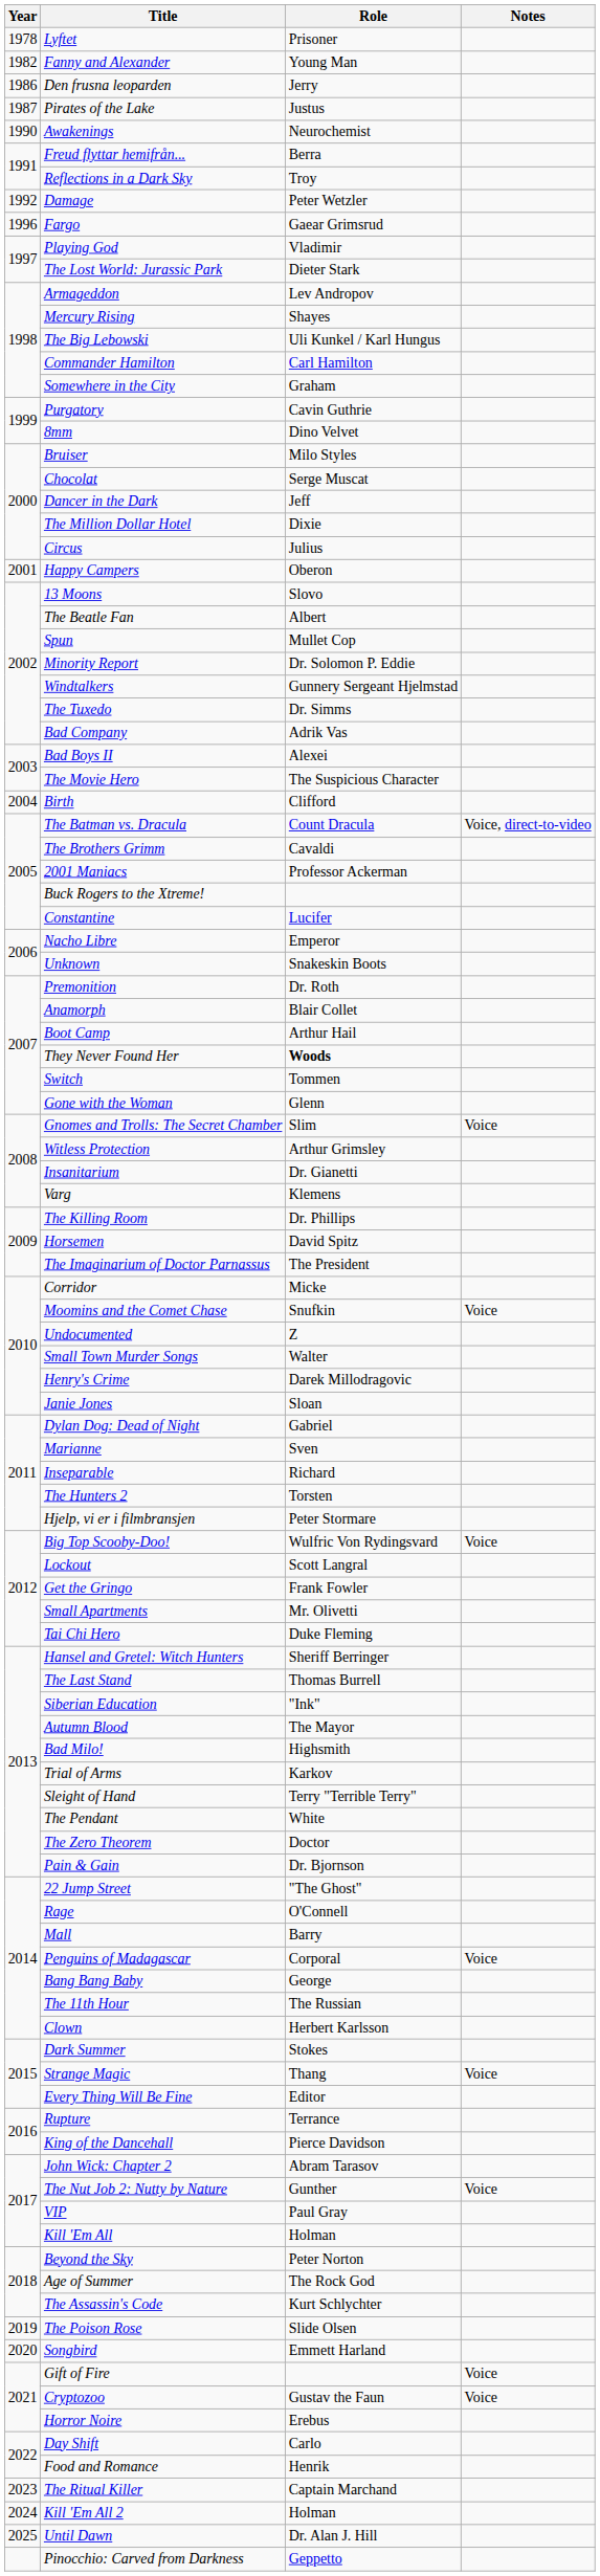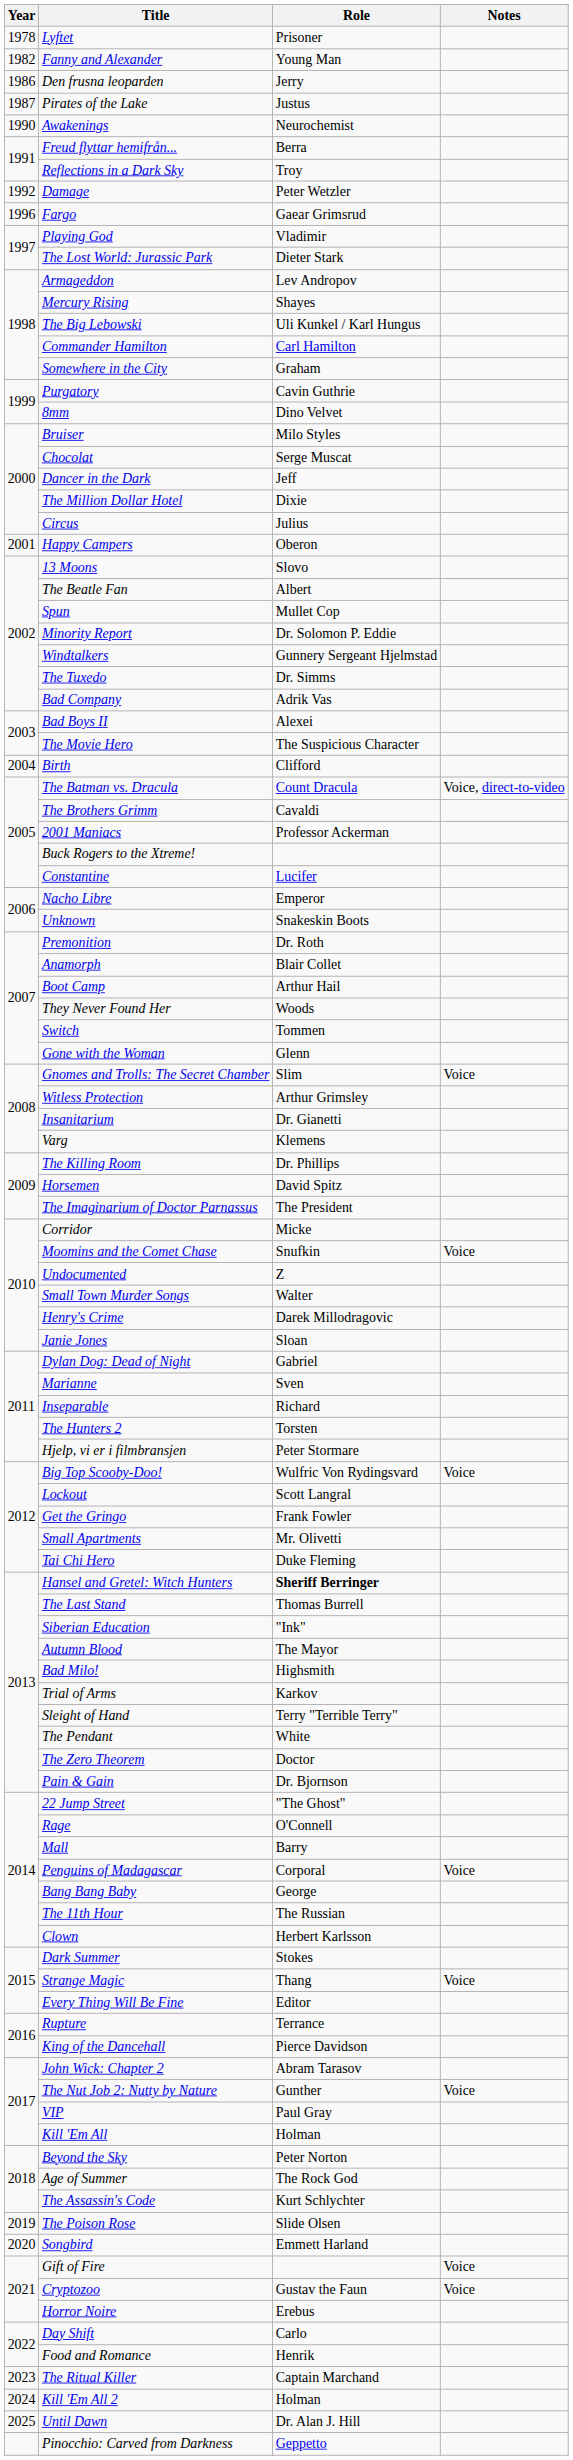They Never Found Her | Role: bold -> normal
Hansel and Gretel: Witch Hunters | Role: normal -> bold
